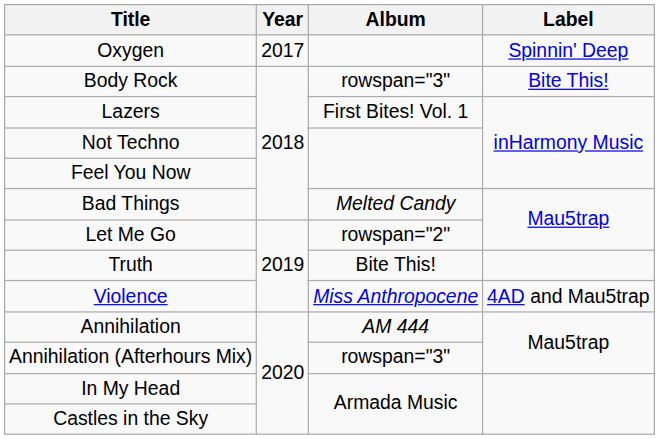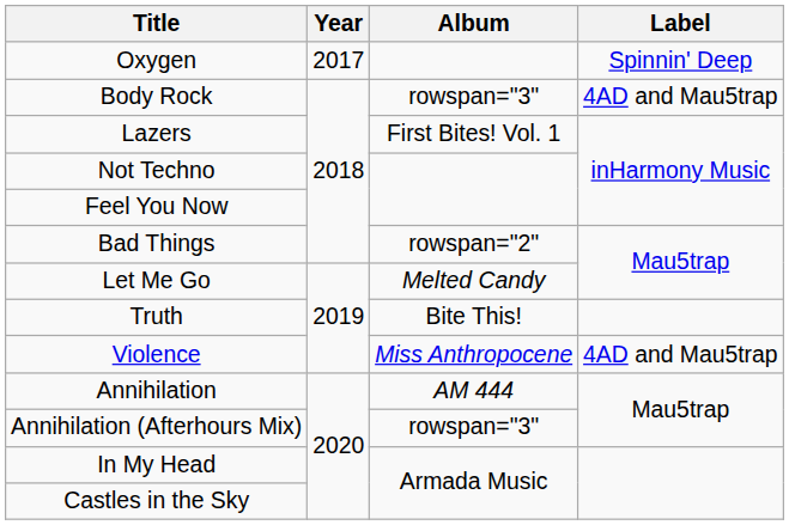Body Rock | Label: Bite This! -> 4AD and Mau5trap
Bad Things | Album: Melted Candy -> rowspan="2"
Let Me Go | Album: rowspan="2" -> Melted Candy
